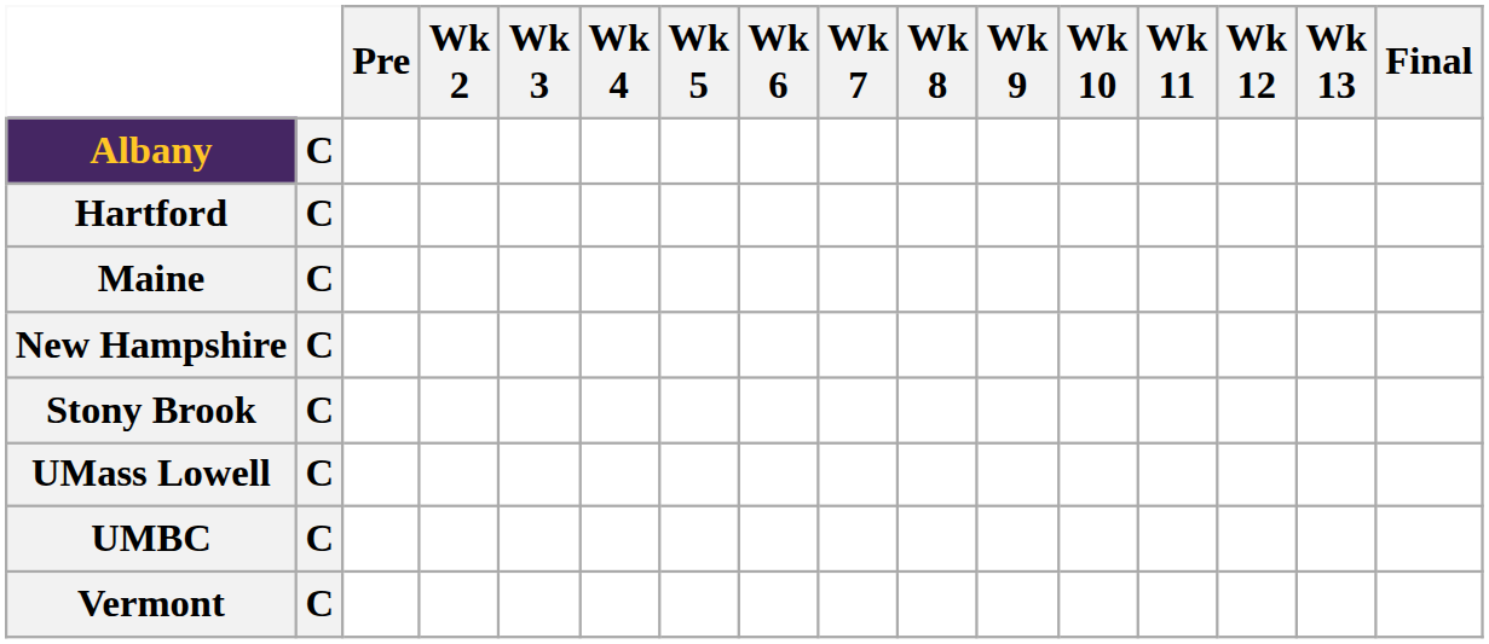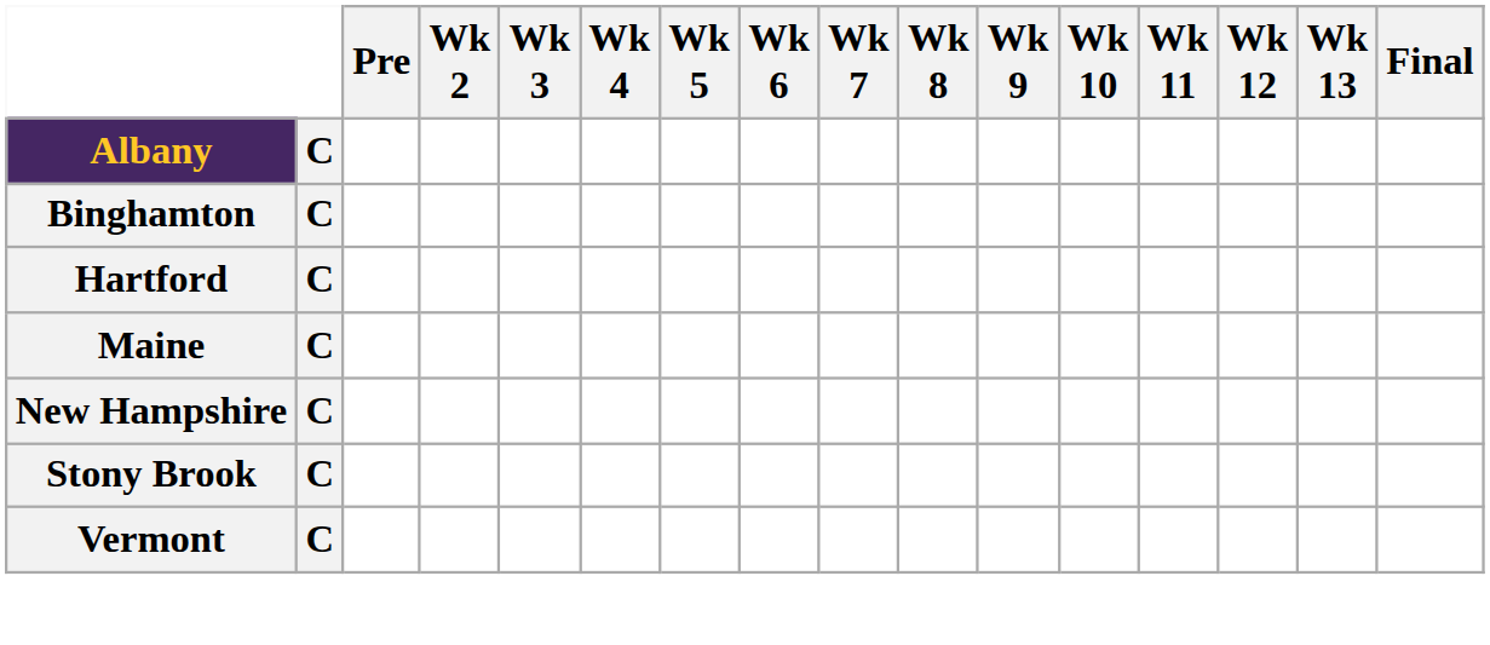+ row: Binghamton | C
- row: UMass Lowell | C
- row: UMBC | C
